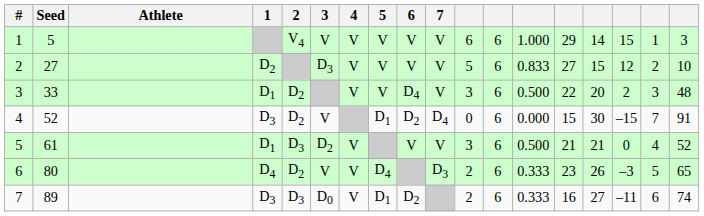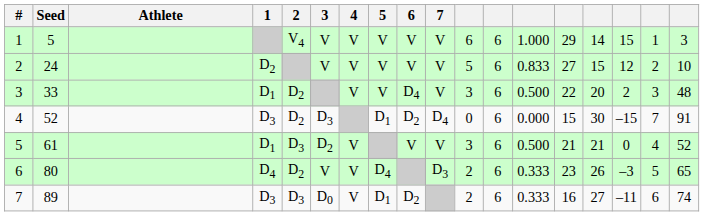row 3 | Seed: 27 -> 24
row 3 | 3: D3 -> V
row 5 | 3: V -> D3
